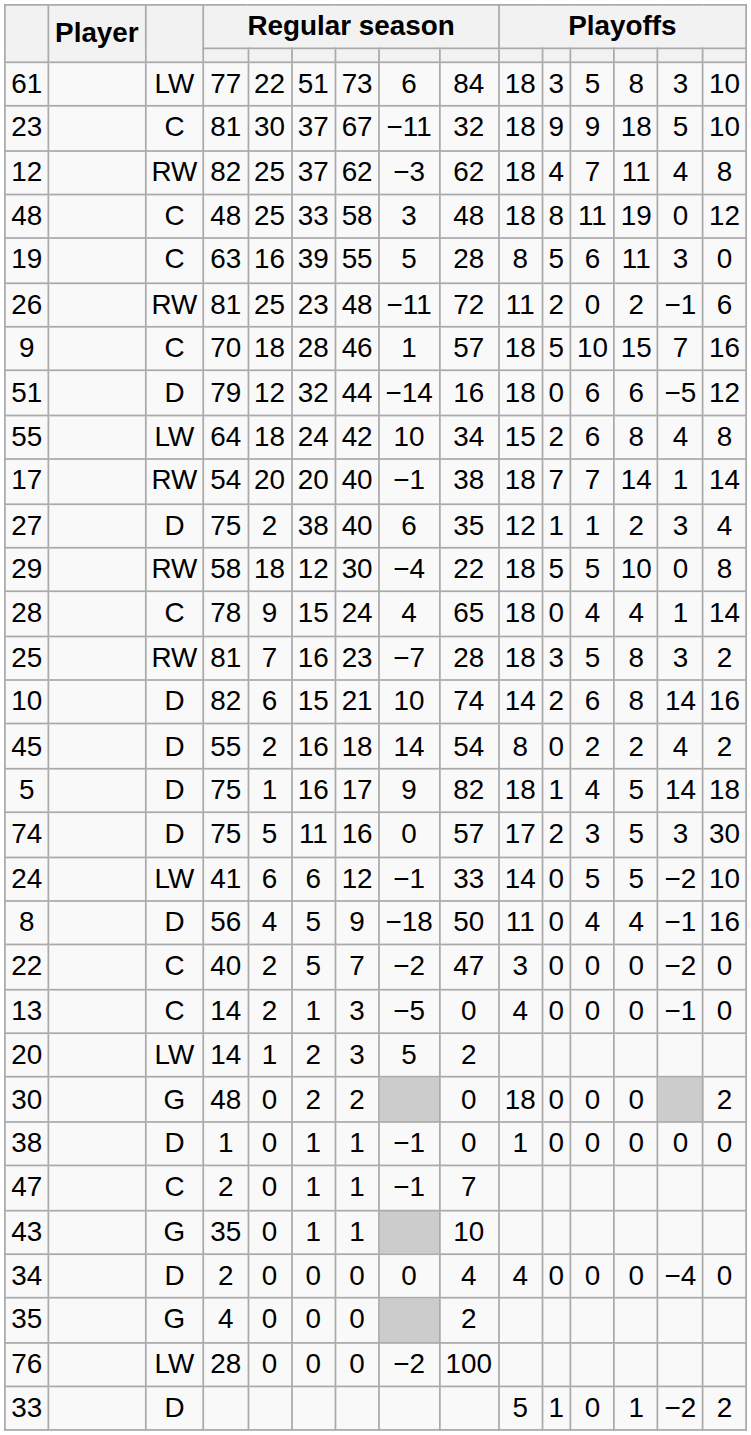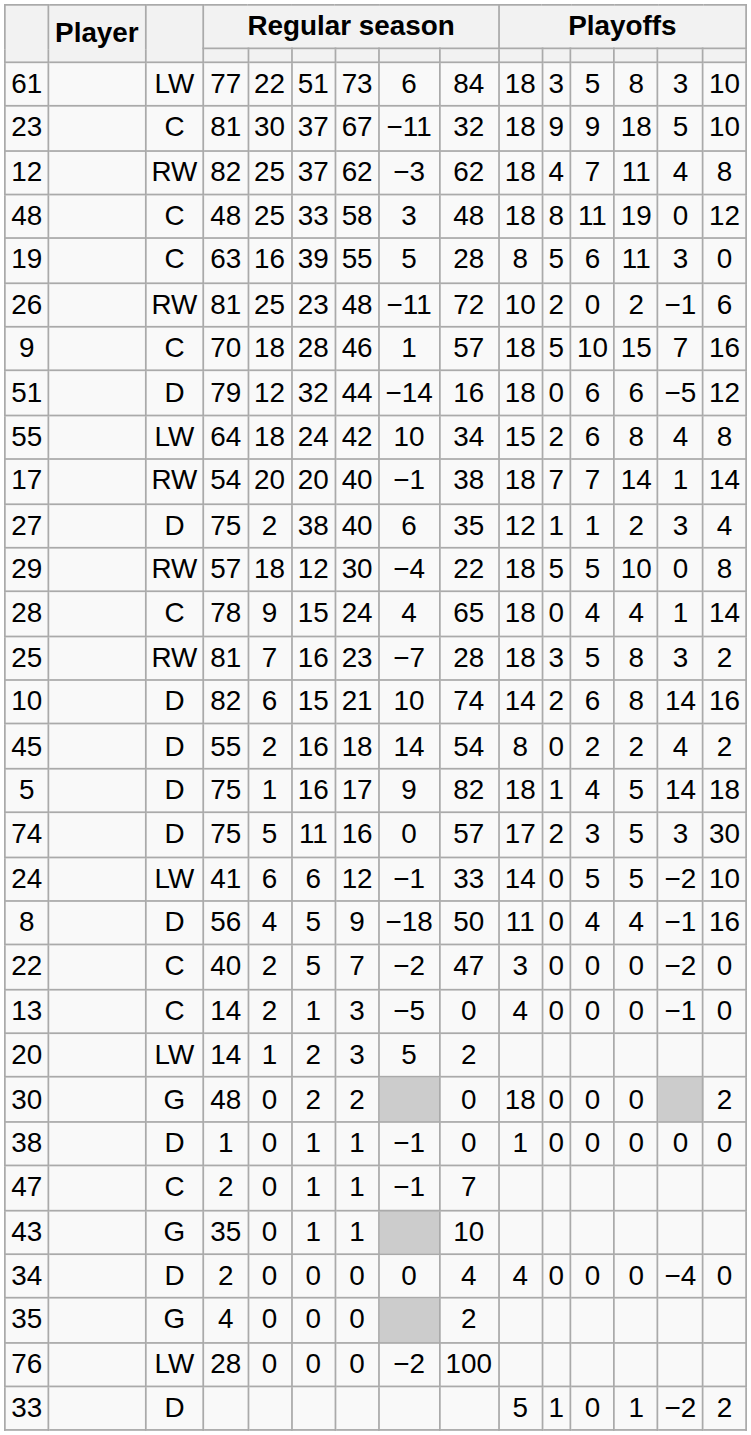26 | column 10: 11 -> 10
29 | column 4: 58 -> 57
